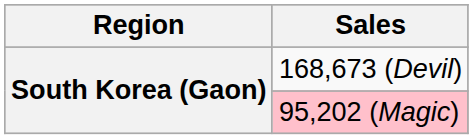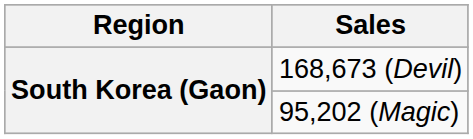95,202 (Magic) | Sales: pink background -> no background
